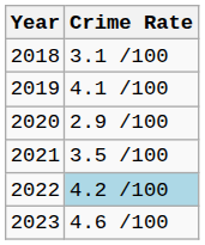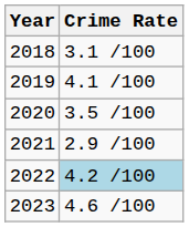2020 | Crime Rate: 2.9 /100 -> 3.5 /100
2021 | Crime Rate: 3.5 /100 -> 2.9 /100
